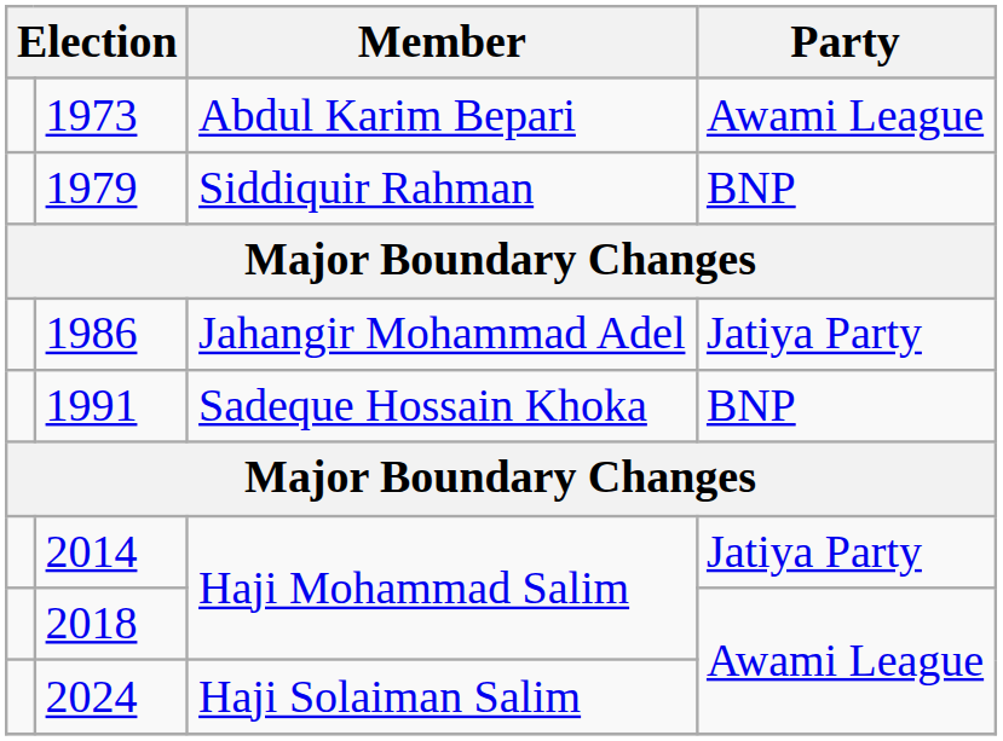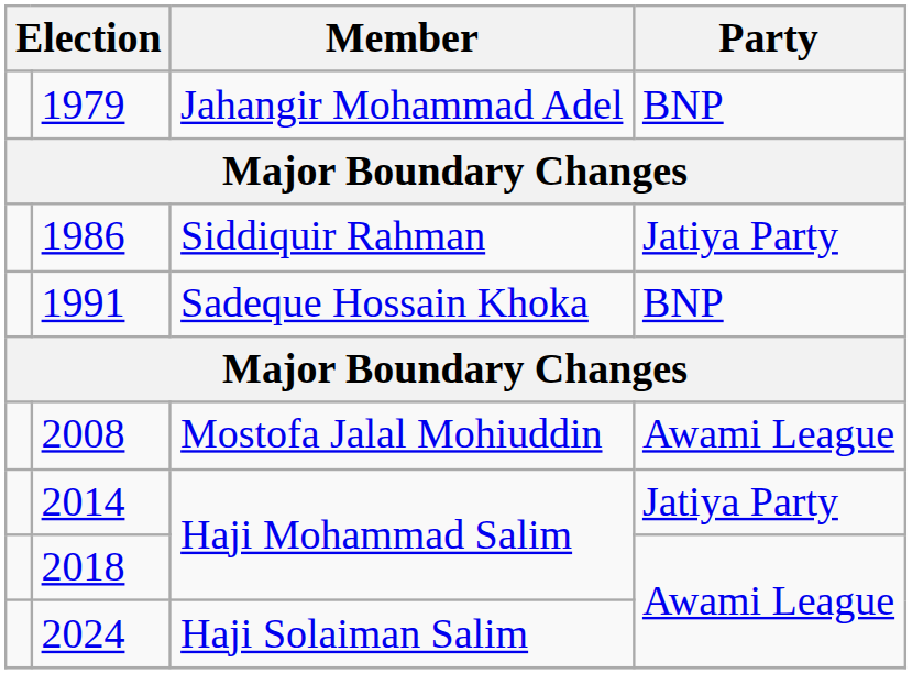- row: 1973 | Abdul Karim Bepari | Awami League
1979 | Member: Siddiquir Rahman -> Jahangir Mohammad Adel
1986 | Member: Jahangir Mohammad Adel -> Siddiquir Rahman
+ row: 2008 | Mostofa Jalal Mohiuddin | Awami League
